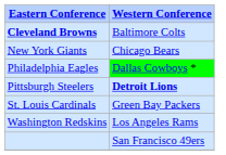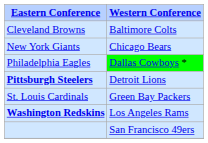row 2 | Eastern Conference: bold -> normal
row 5 | Eastern Conference: normal -> bold
row 5 | Western Conference: bold -> normal
row 7 | Eastern Conference: normal -> bold
